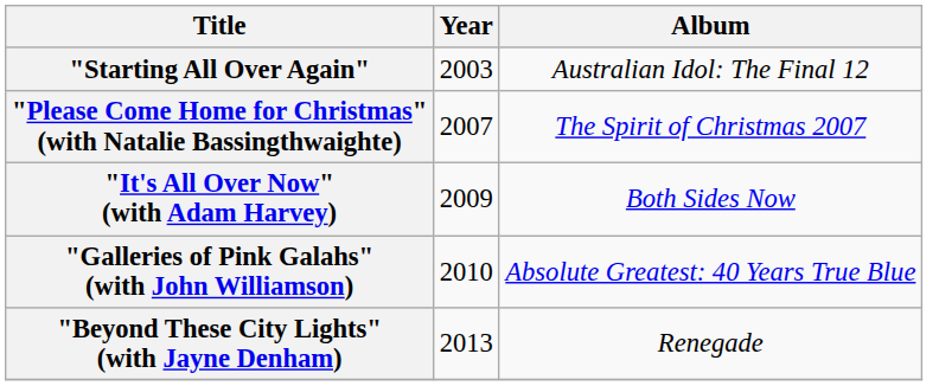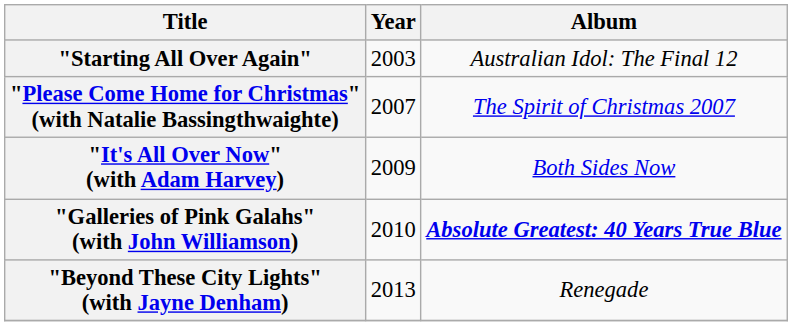"Galleries of Pink Galahs" (with John Williamson) | Album: normal -> bold
